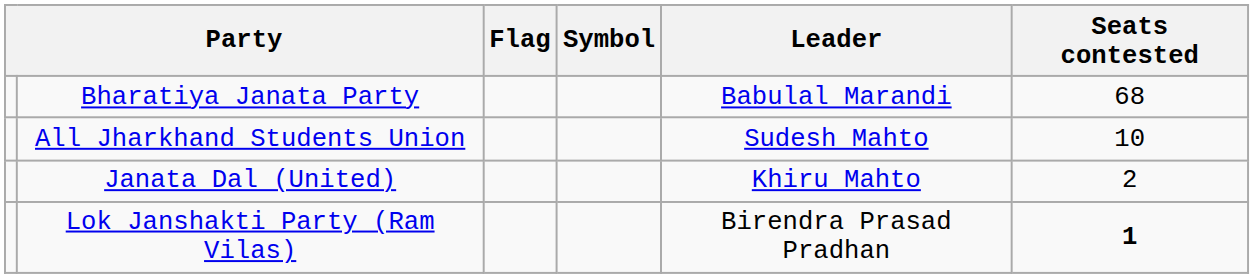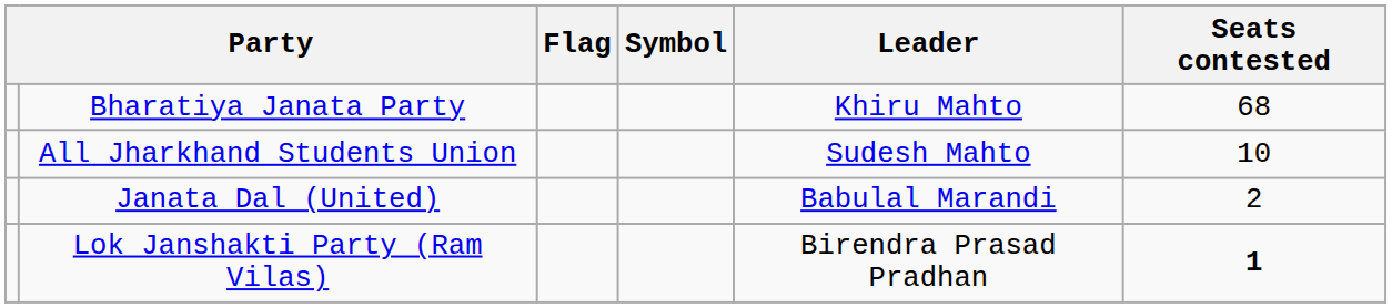Bharatiya Janata Party | Leader: Babulal Marandi -> Khiru Mahto
Janata Dal (United) | Leader: Khiru Mahto -> Babulal Marandi
